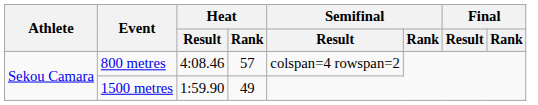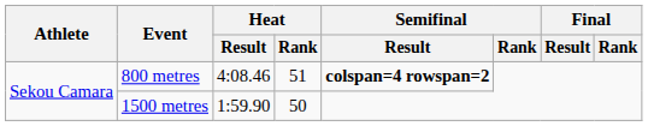800 metres | Heat / Rank: 57 -> 51
800 metres | Semifinal / Result: normal -> bold
1500 metres | Heat / Rank: 49 -> 50
